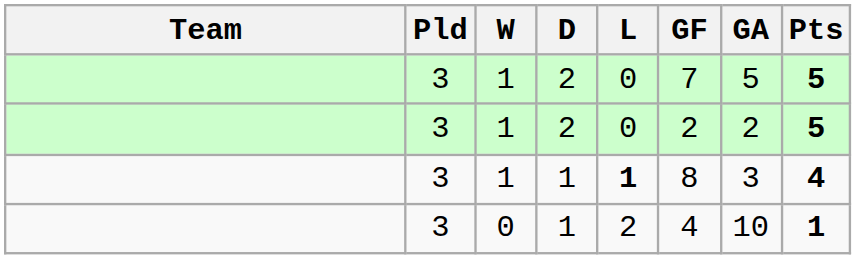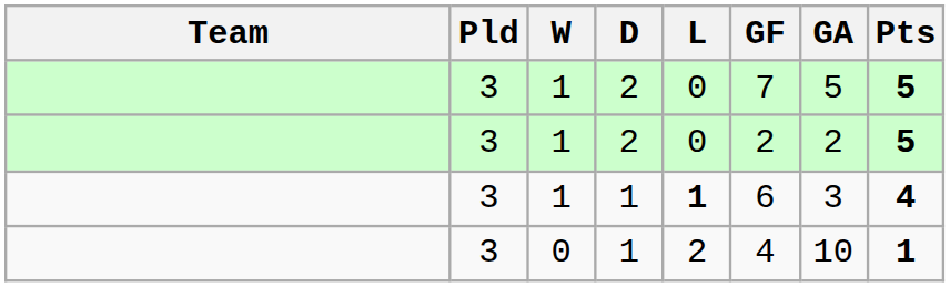row 4 | GF: 8 -> 6
